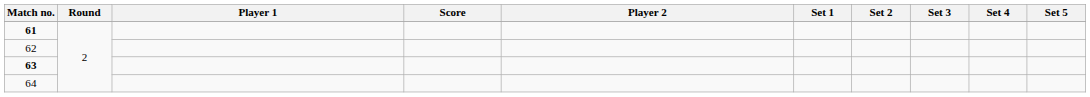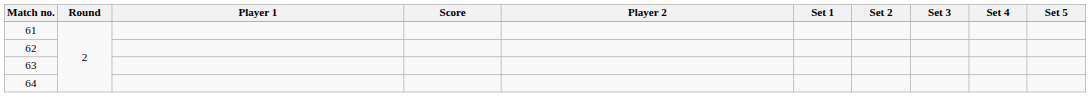61 | Match no.: bold -> normal
63 | Match no.: bold -> normal
